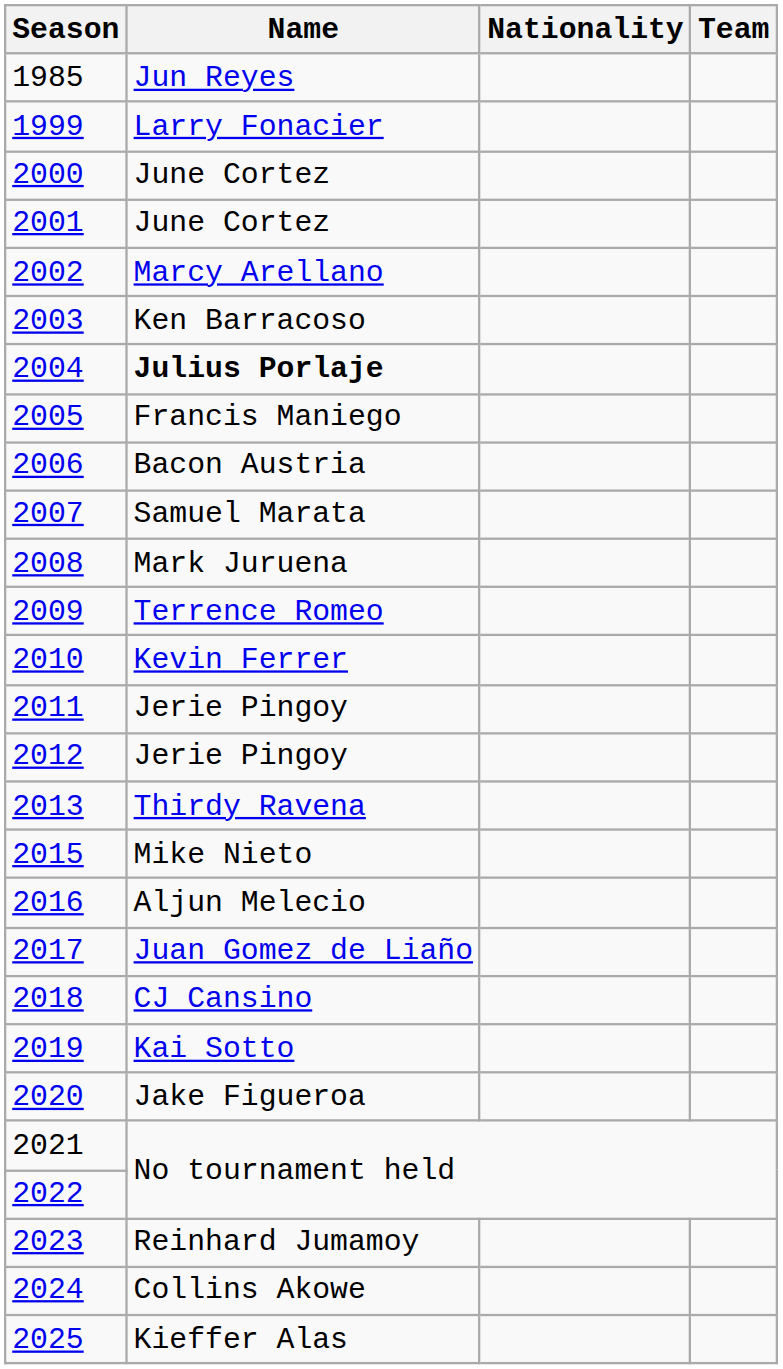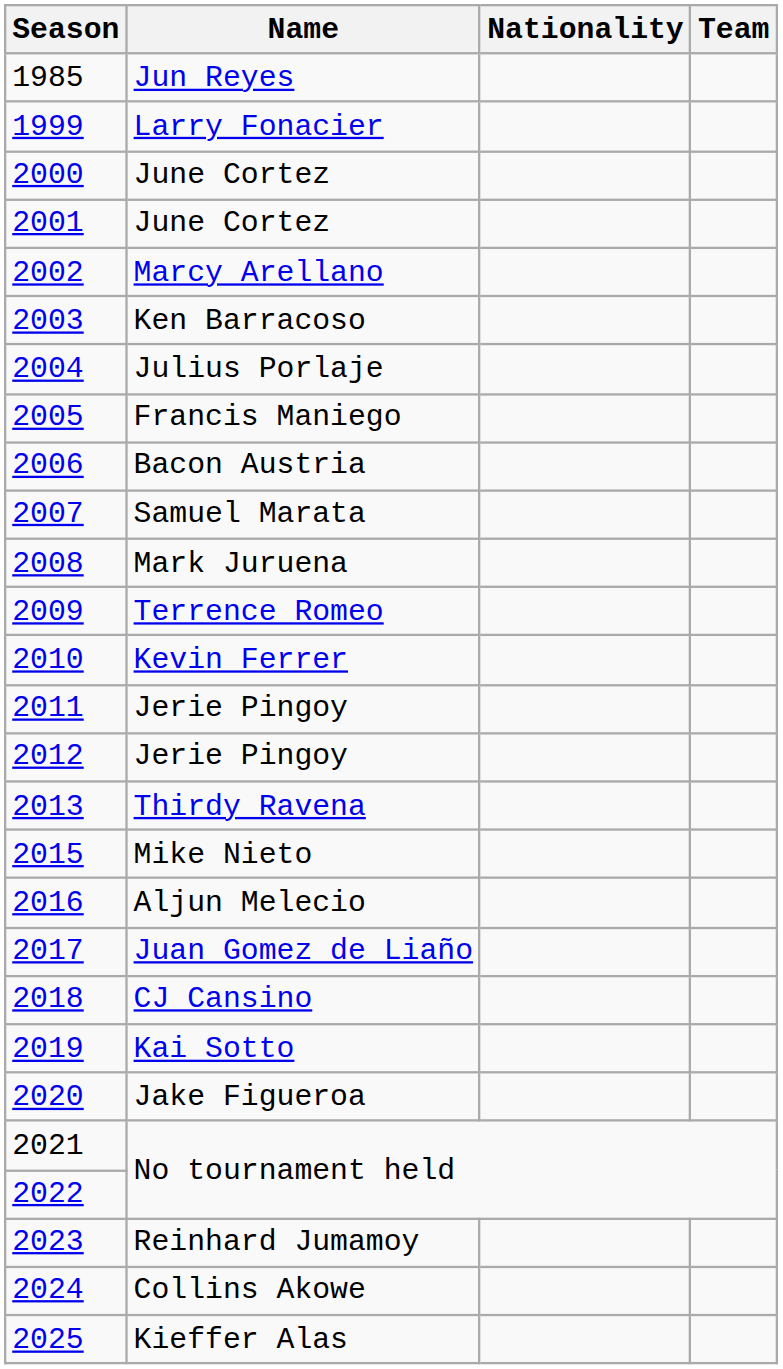2004 | Name: bold -> normal
